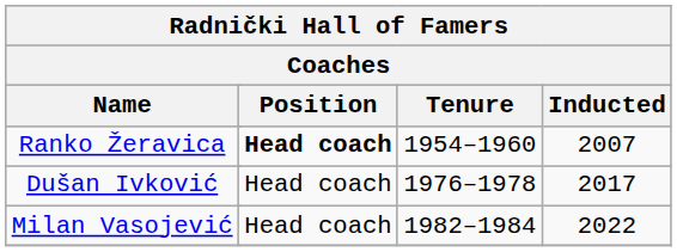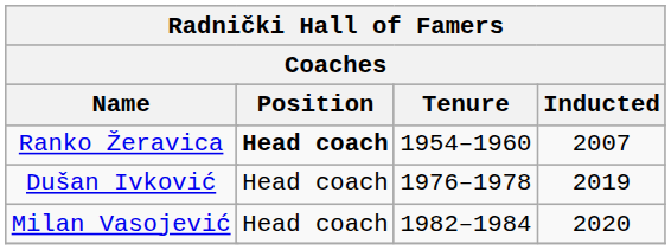Dušan Ivković | Inducted: 2017 -> 2019
Milan Vasojević | Inducted: 2022 -> 2020
